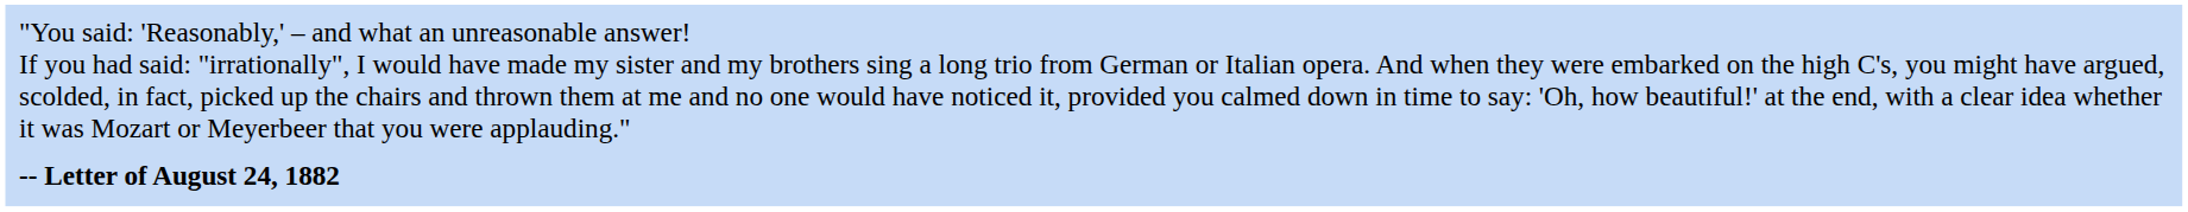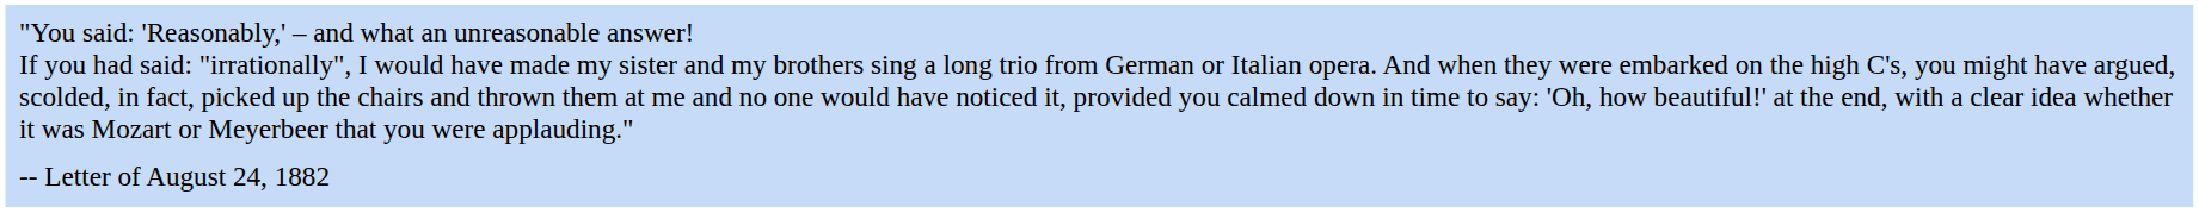row 2 | column 1: bold -> normal
